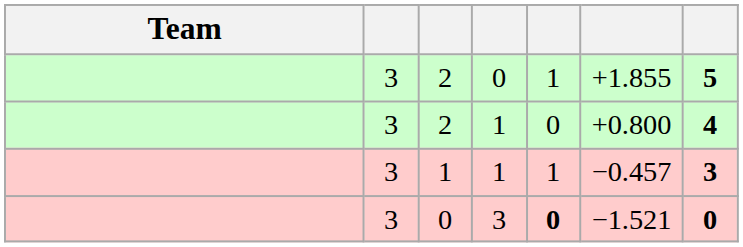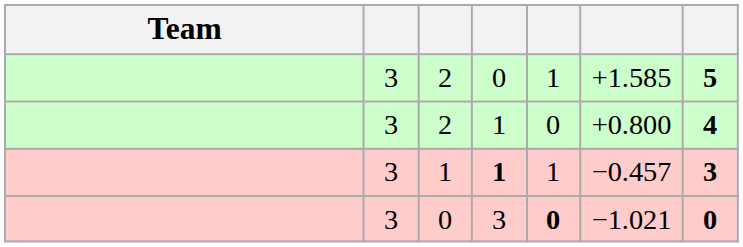row 2 | column 6: +1.855 -> +1.585
row 4 | column 4: normal -> bold
row 5 | column 6: −1.521 -> −1.021
